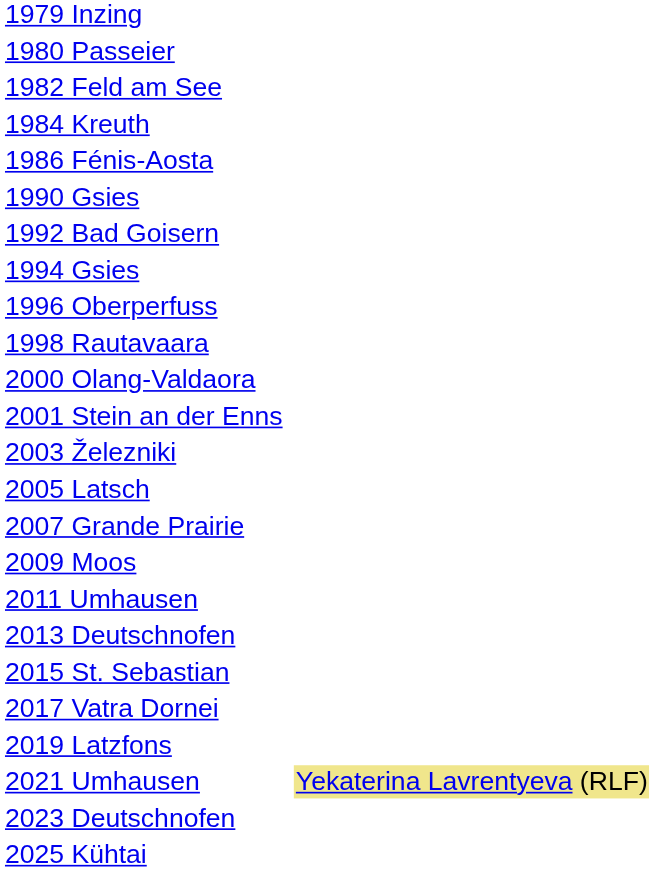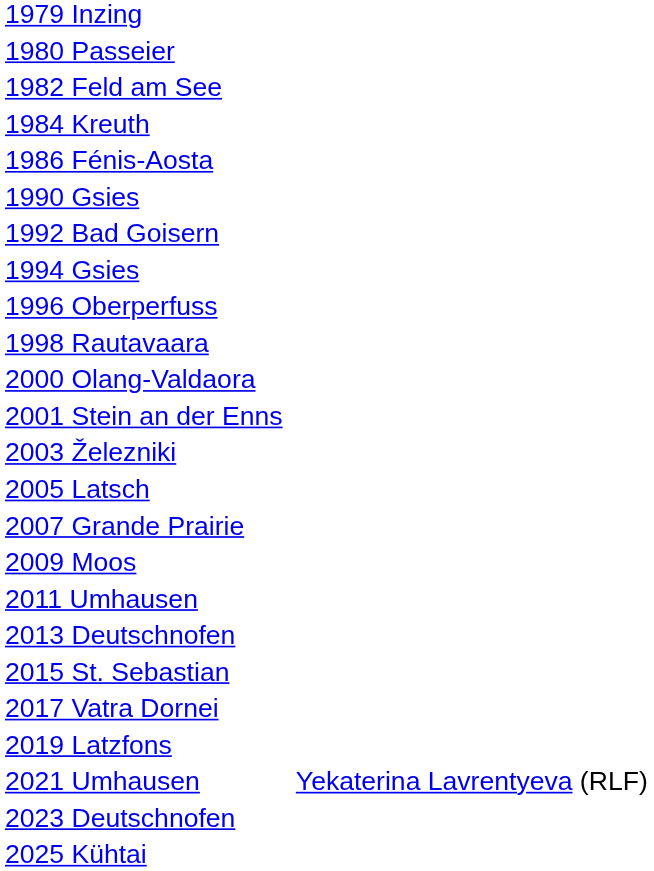2021 Umhausen | column 2: khaki background -> no background
